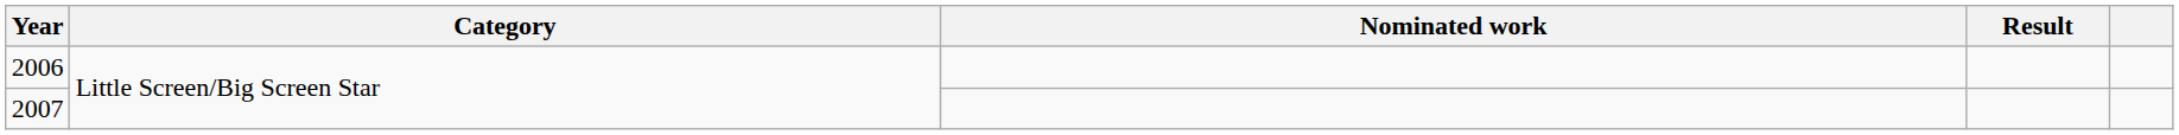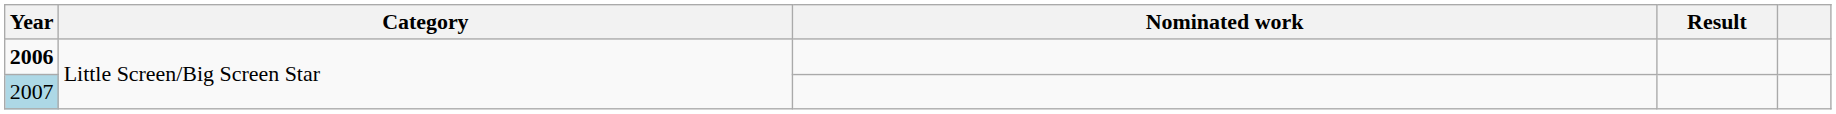2006 | Year: normal -> bold
2007 | Year: no background -> lightblue background
